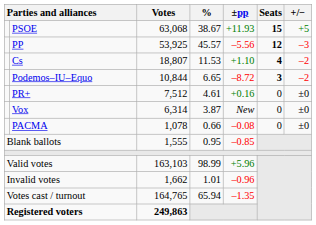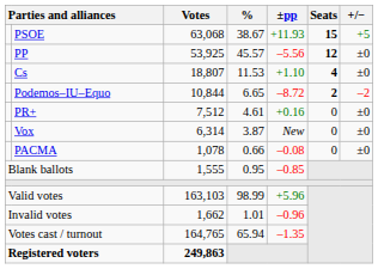PP | +/−: –3 -> ±0
Cs | +/−: –2 -> ±0
Podemos–IU–Equo | Seats: 3 -> 2
